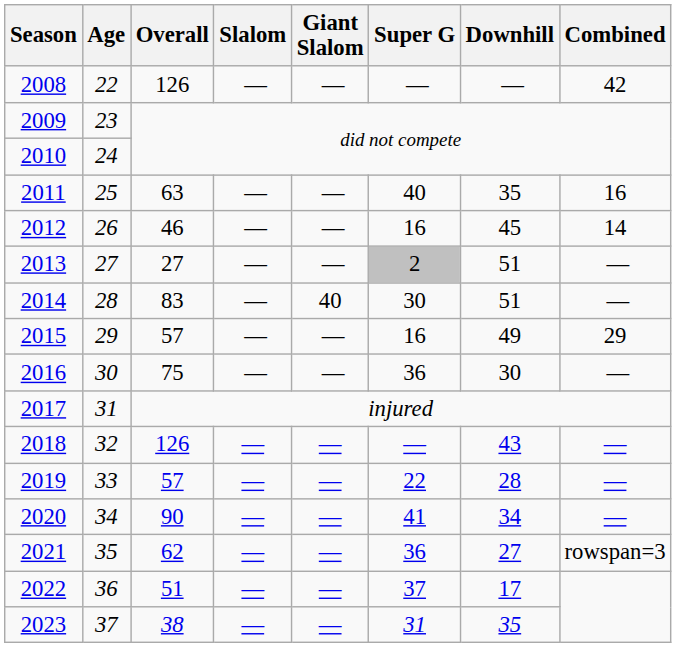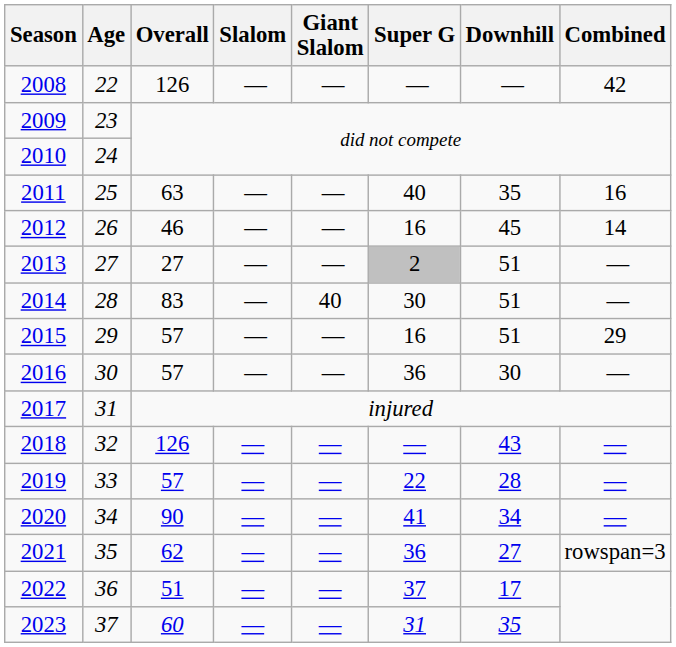2015 | Downhill: 49 -> 51
2016 | Overall: 75 -> 57
2023 | Overall: 38 -> 60
